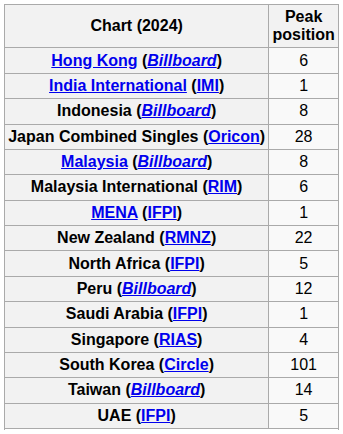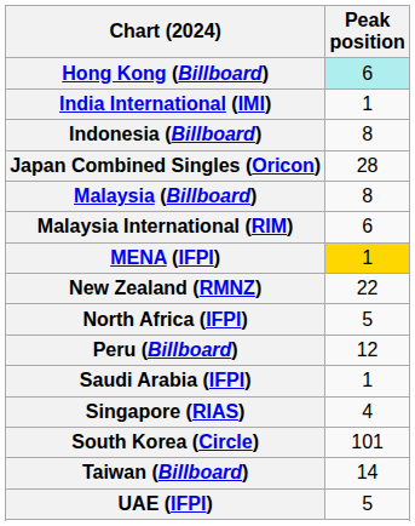Hong Kong (Billboard) | Peak position: no background -> paleturquoise background
MENA (IFPI) | Peak position: no background -> gold background
